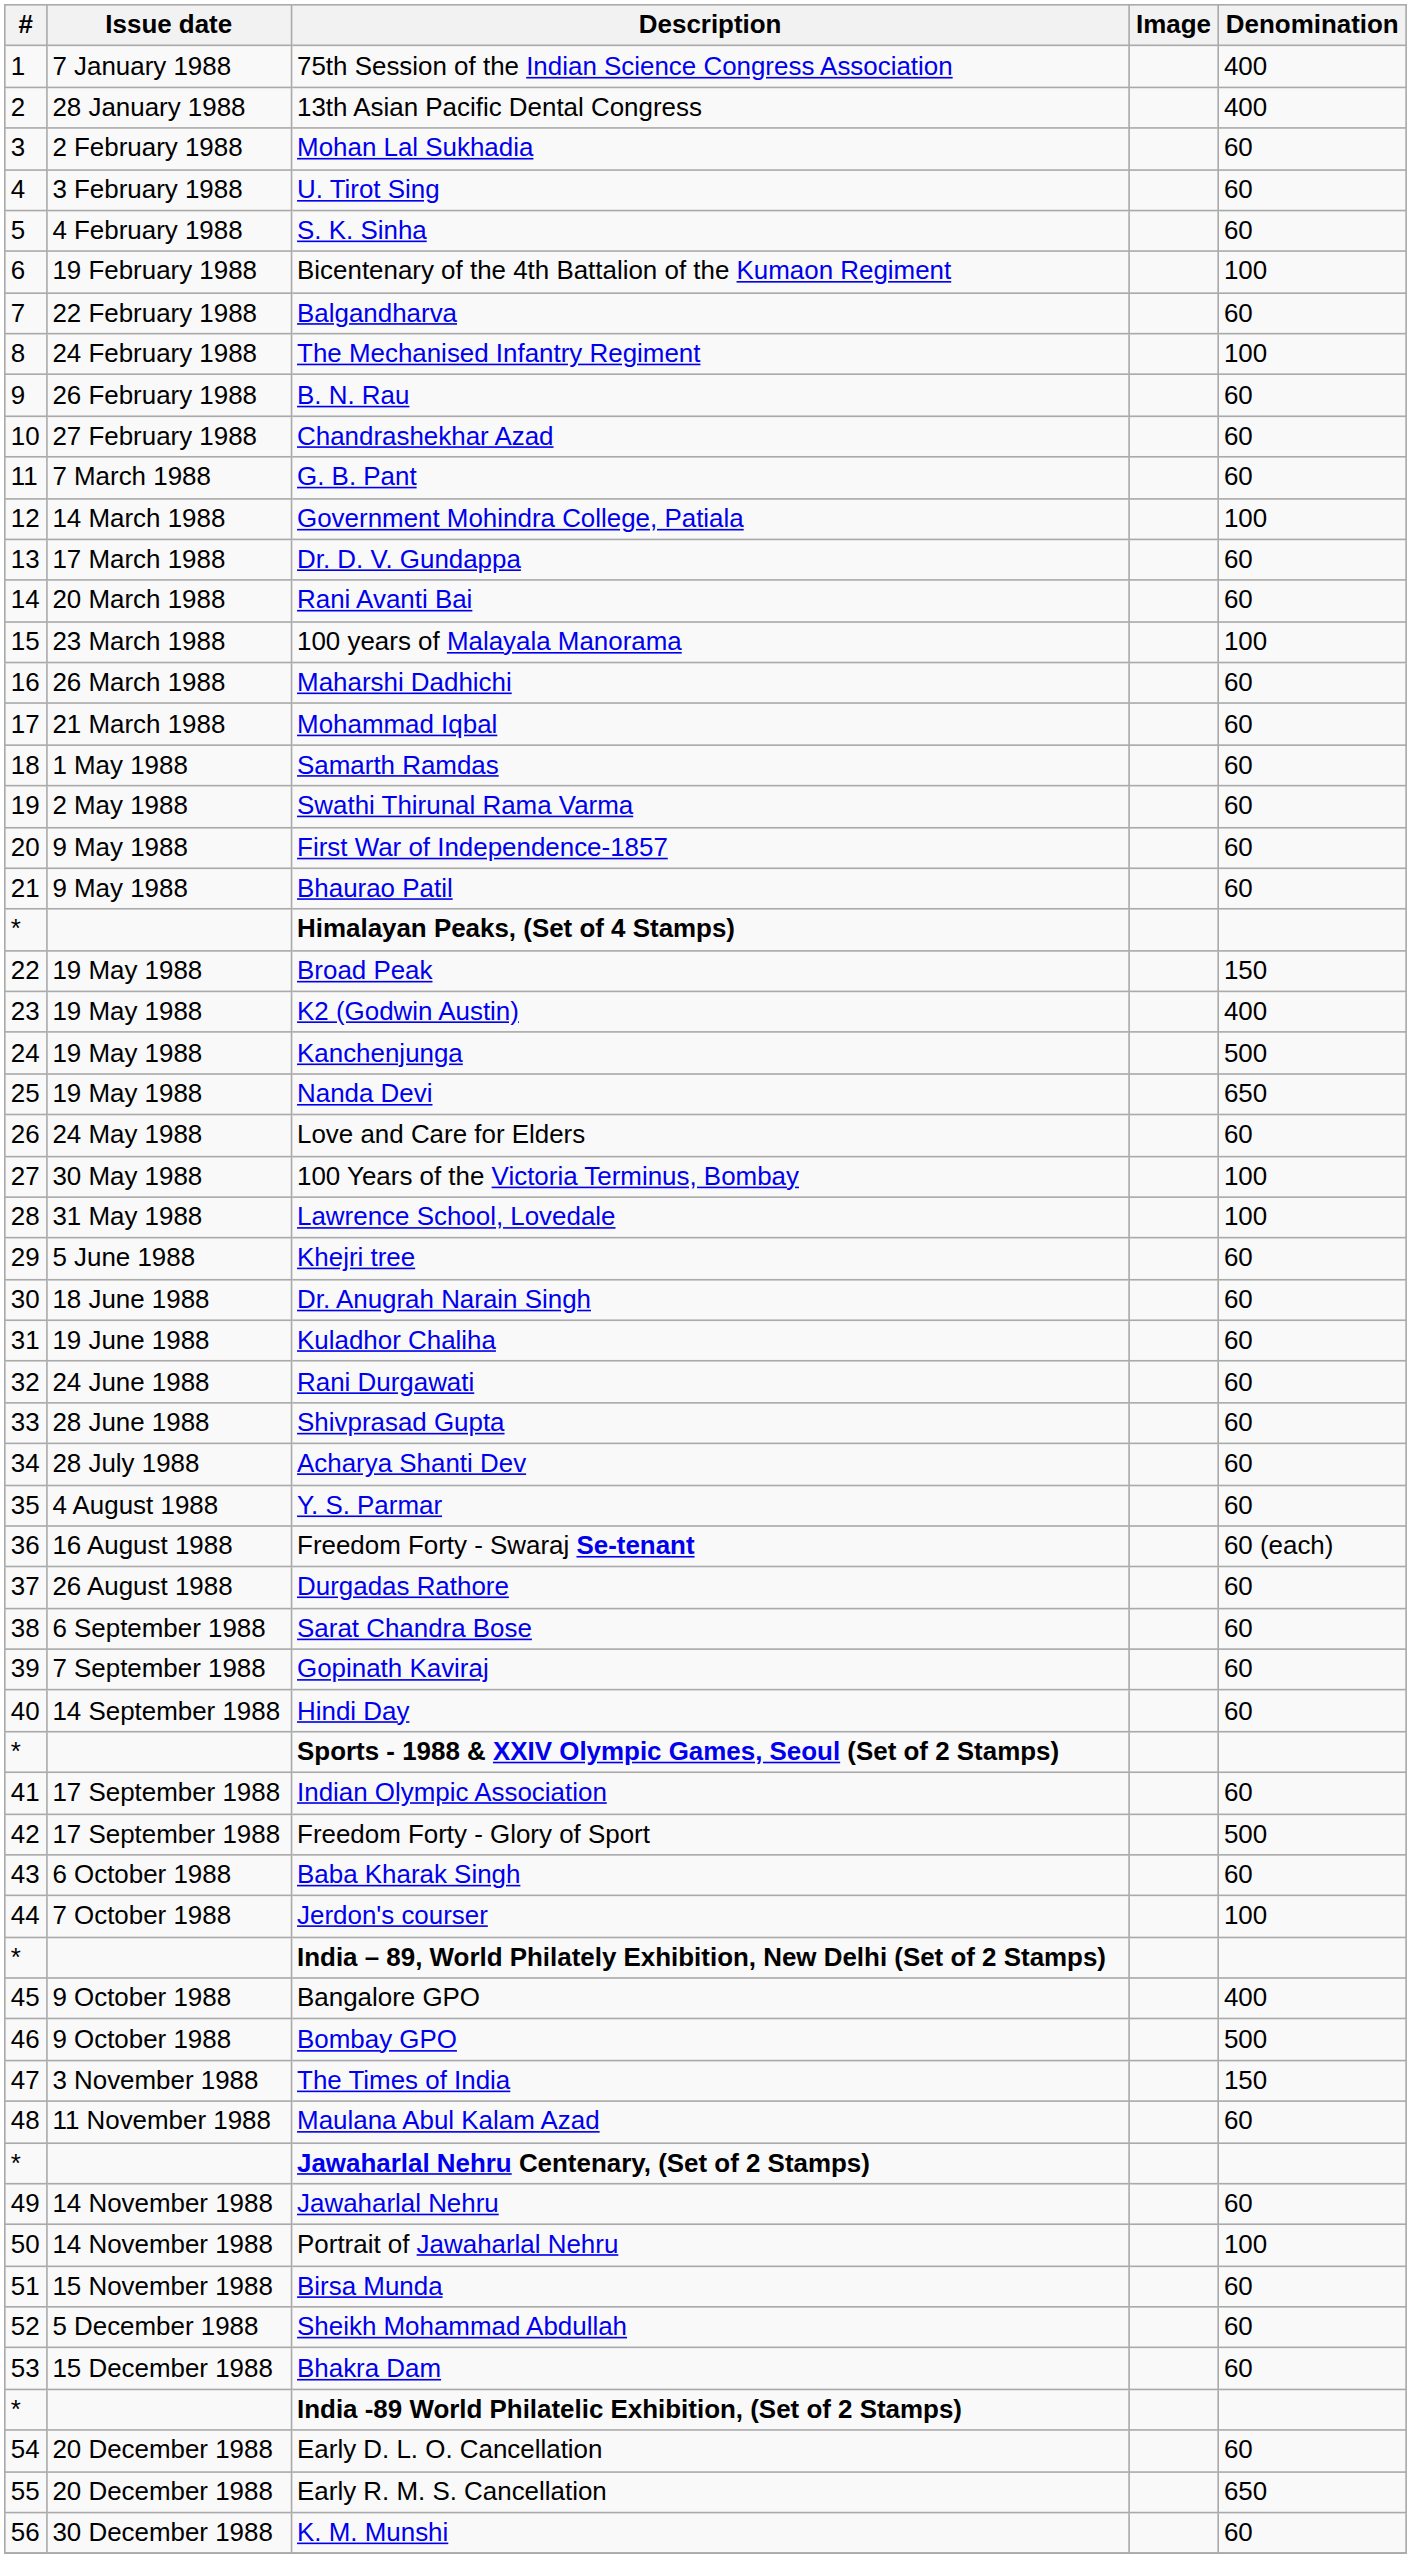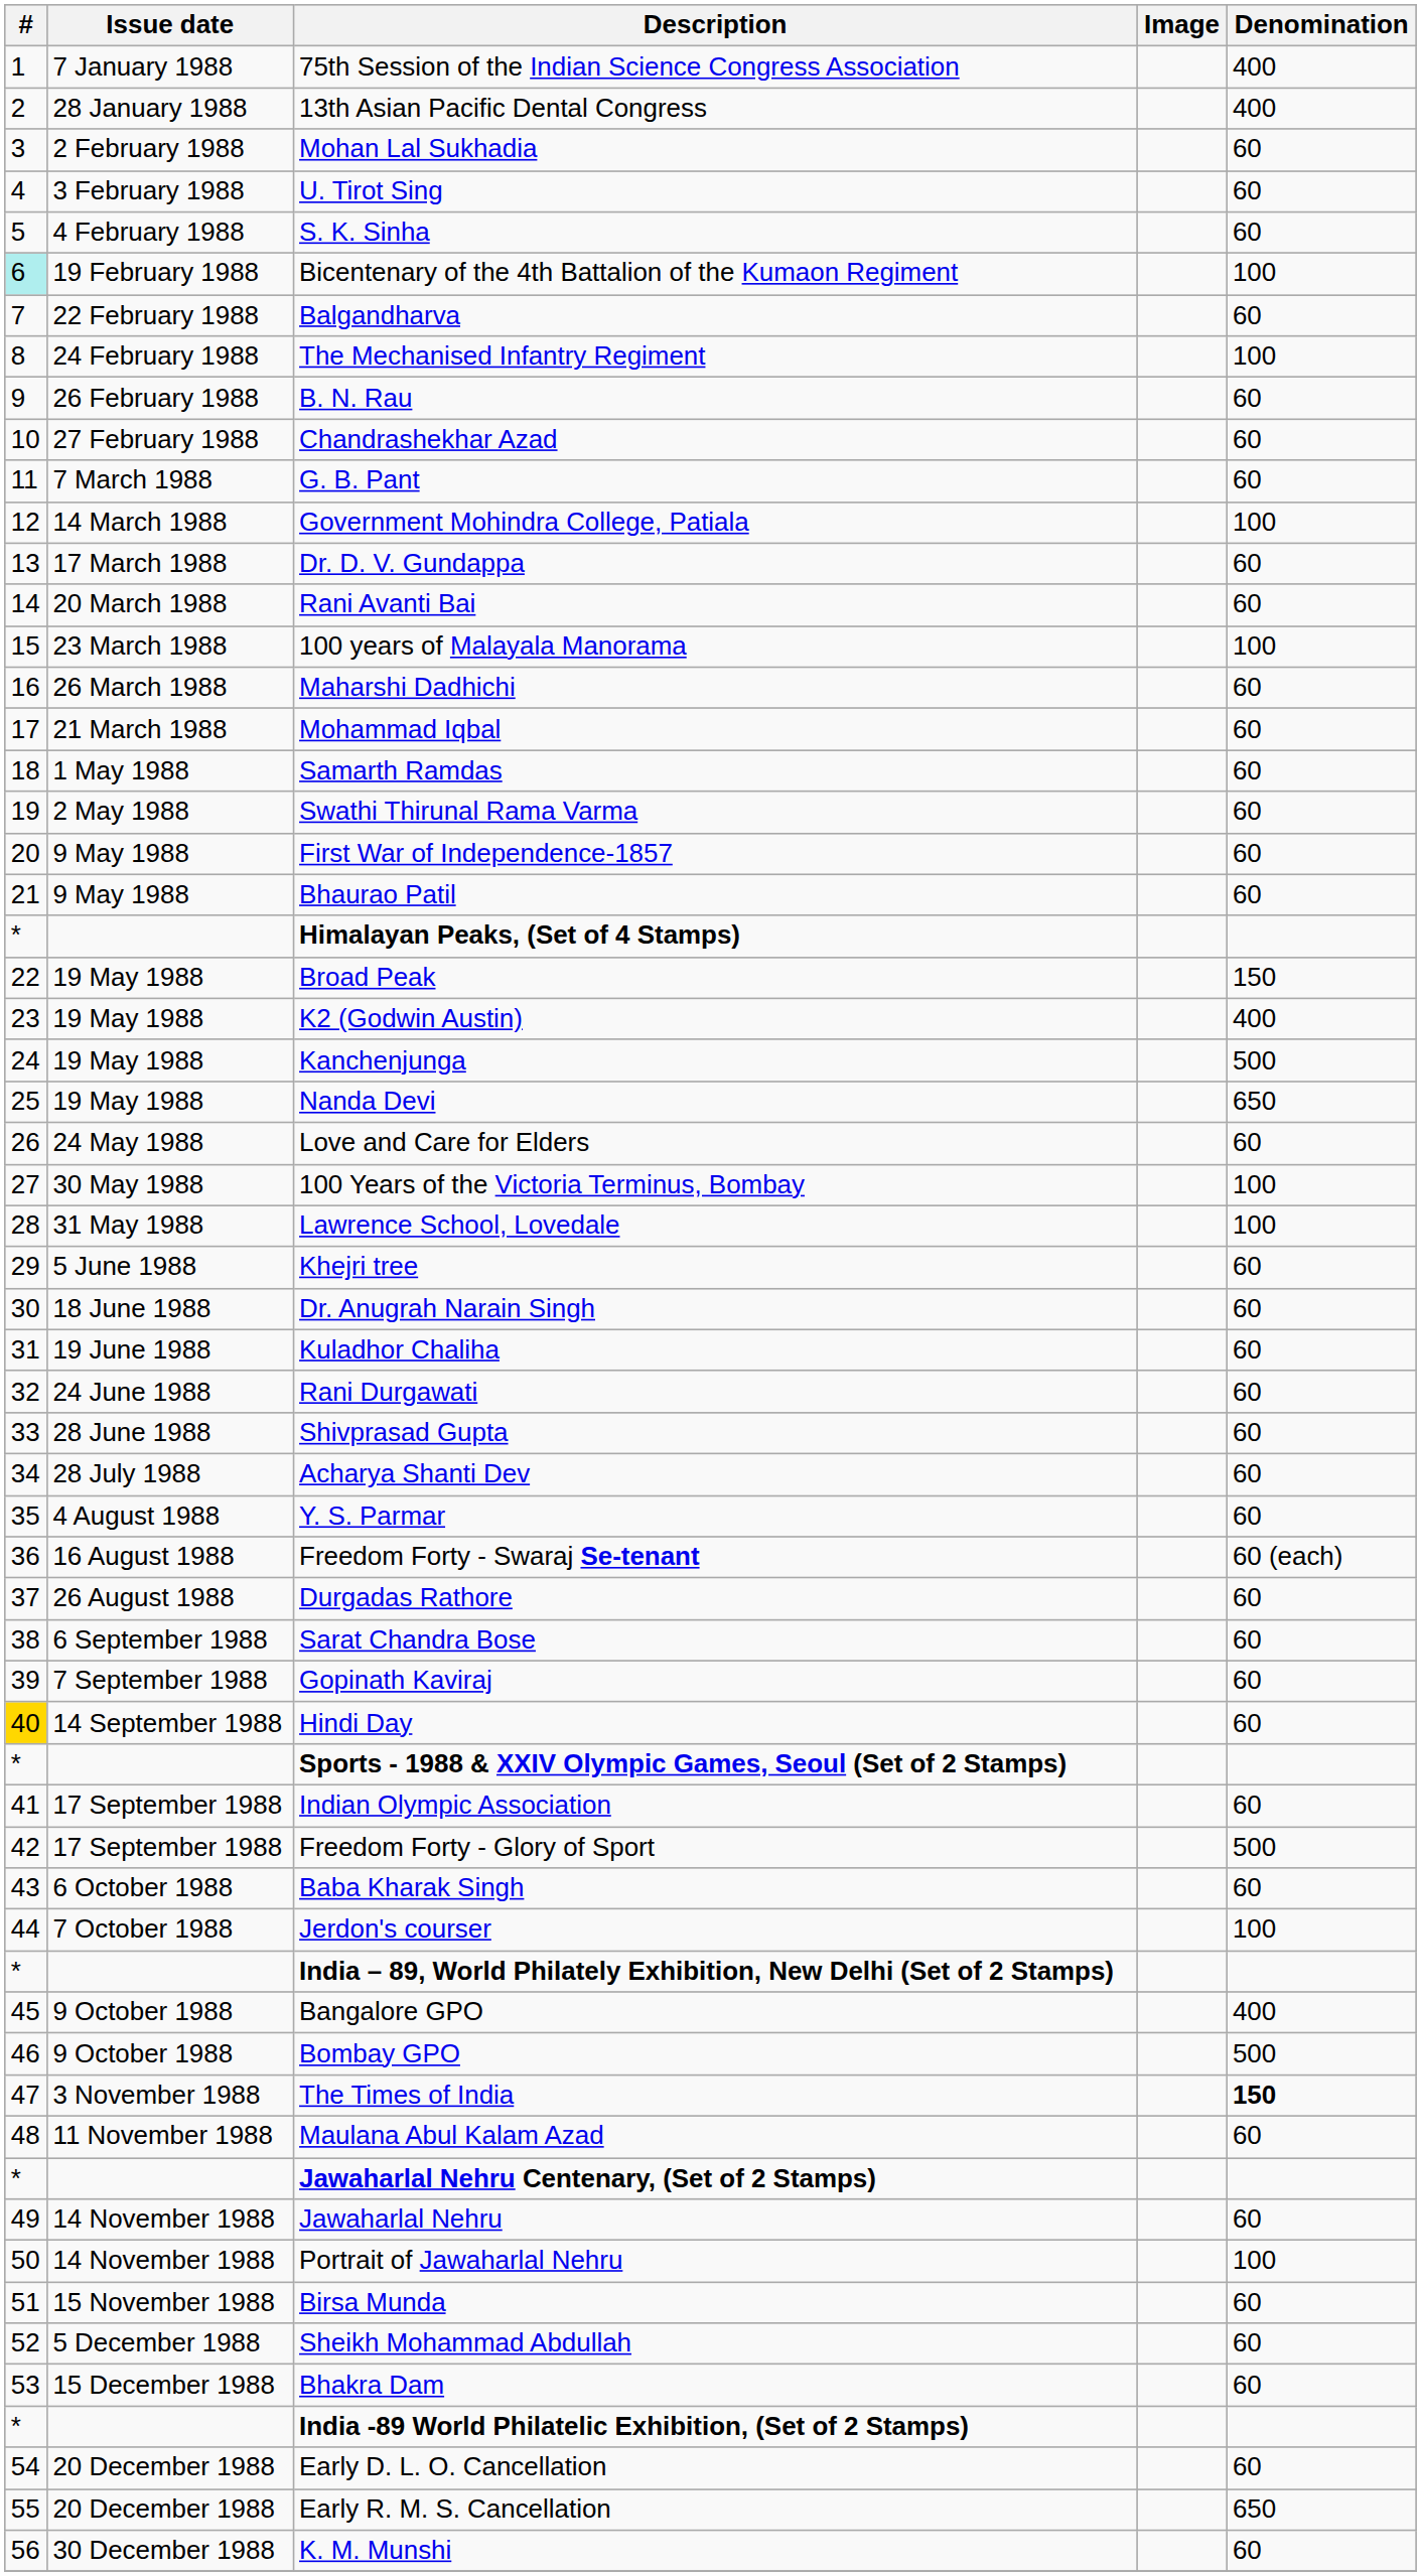Bicentenary of the 4th Battalion of the Kumaon Regiment | #: no background -> paleturquoise background
Hindi Day | #: no background -> gold background
The Times of India | Denomination: normal -> bold
